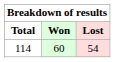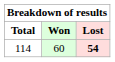114 | Lost: normal -> bold
